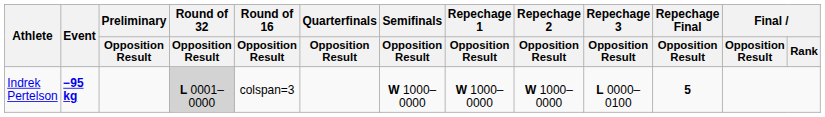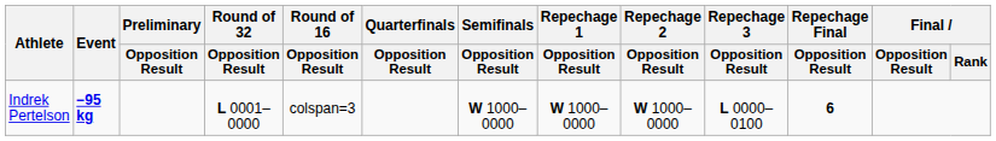Indrek Pertelson | Round of 32 / Opposition Result: lightgrey background -> no background
Indrek Pertelson | Repechage Final / Opposition Result: 5 -> 6
